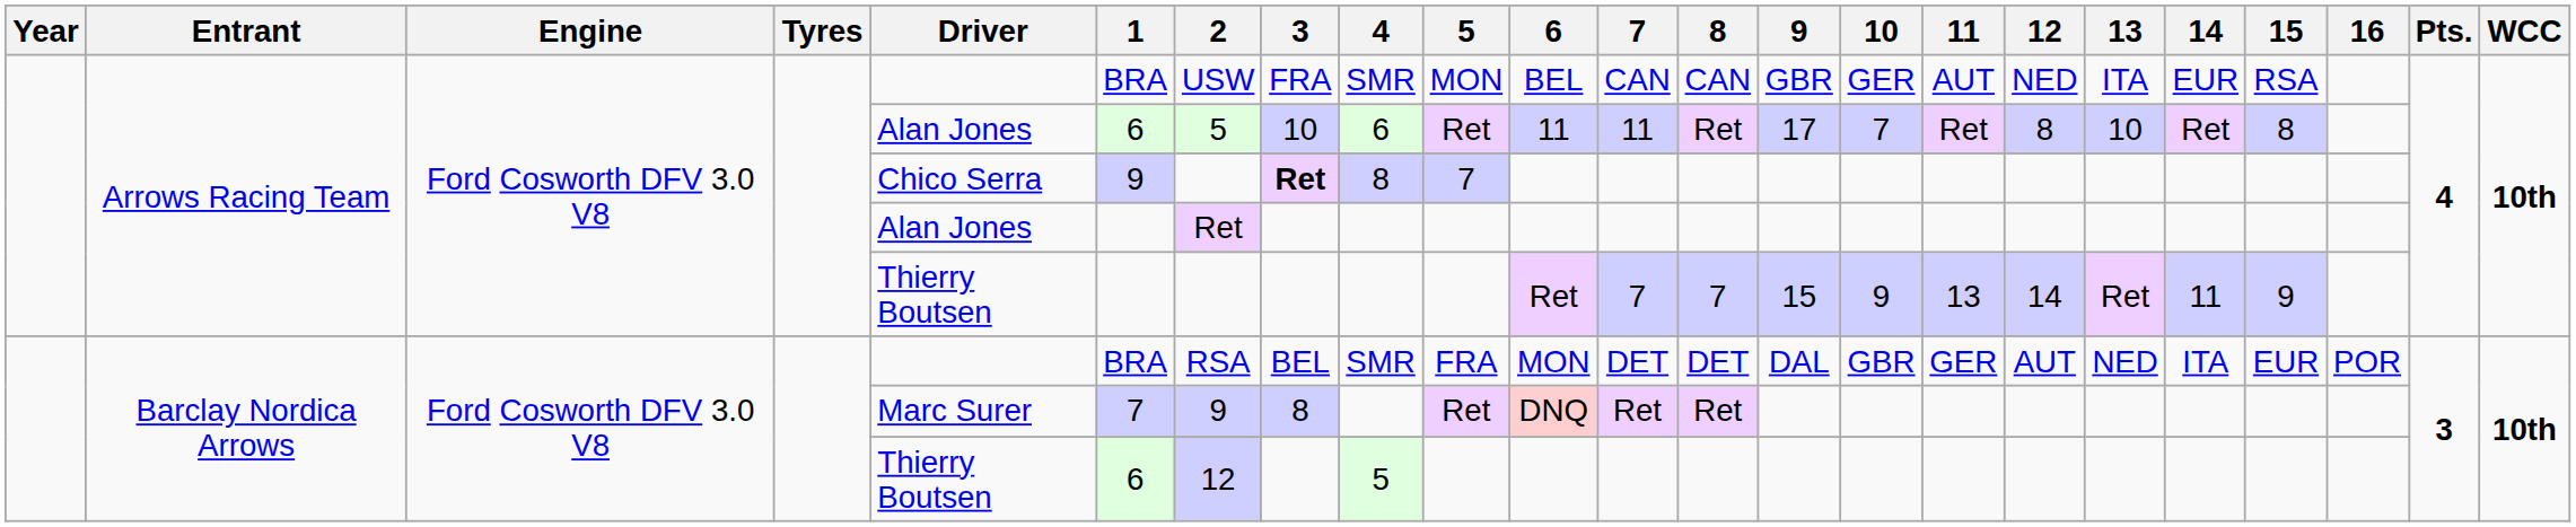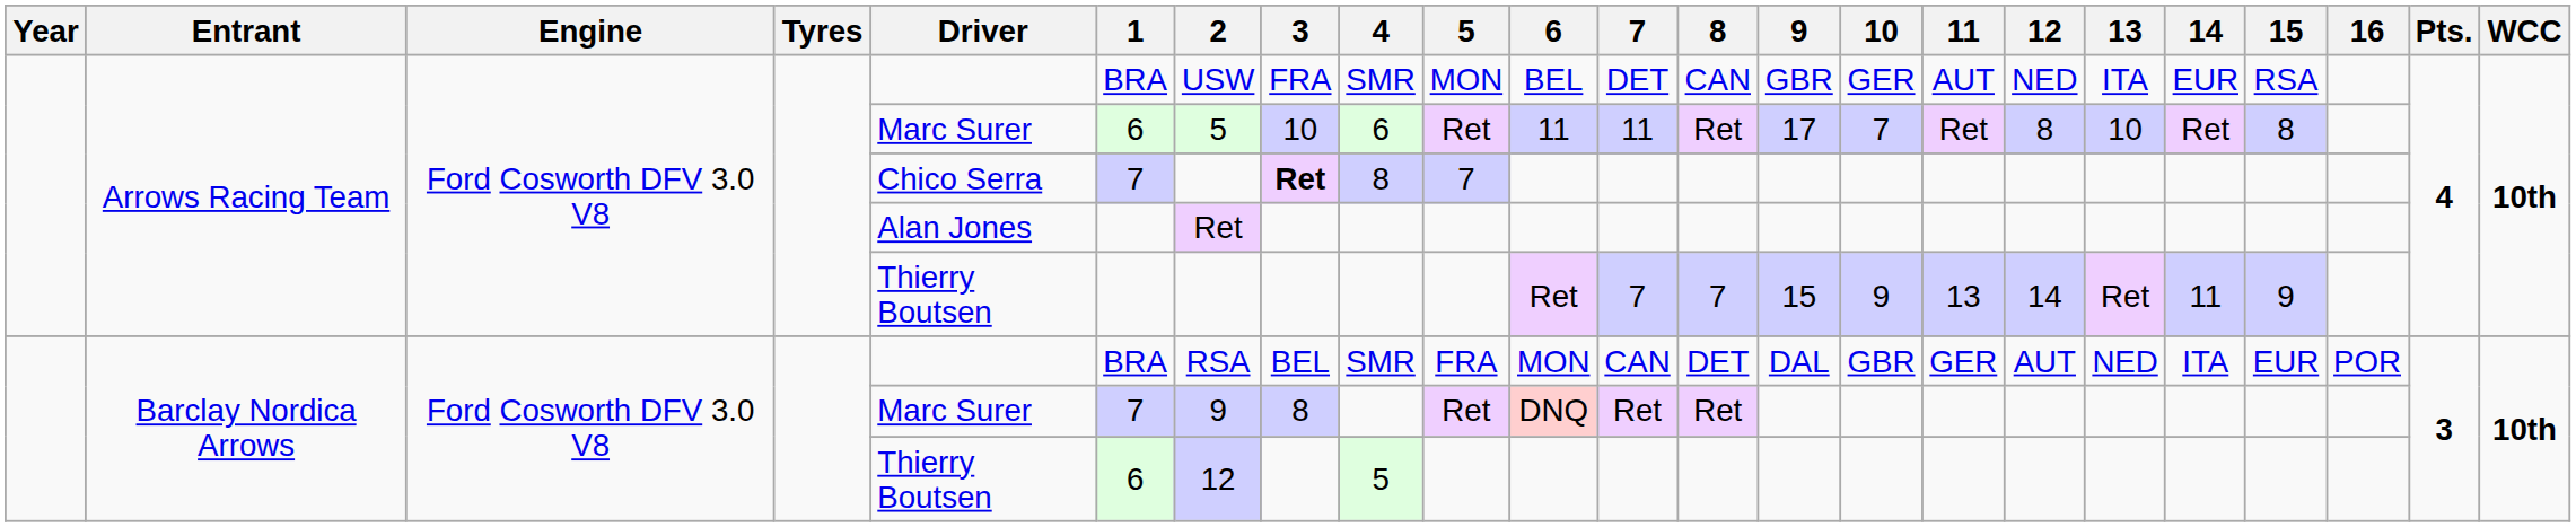row 2 | 7: CAN -> DET
row 3 | Driver: Alan Jones -> Marc Surer
row 4 | 1: 9 -> 7
row 7 | 7: DET -> CAN
